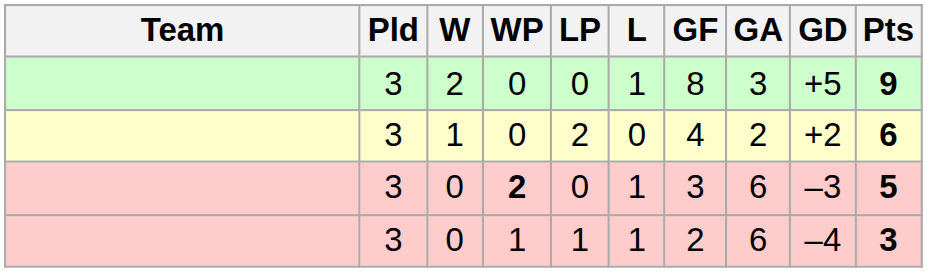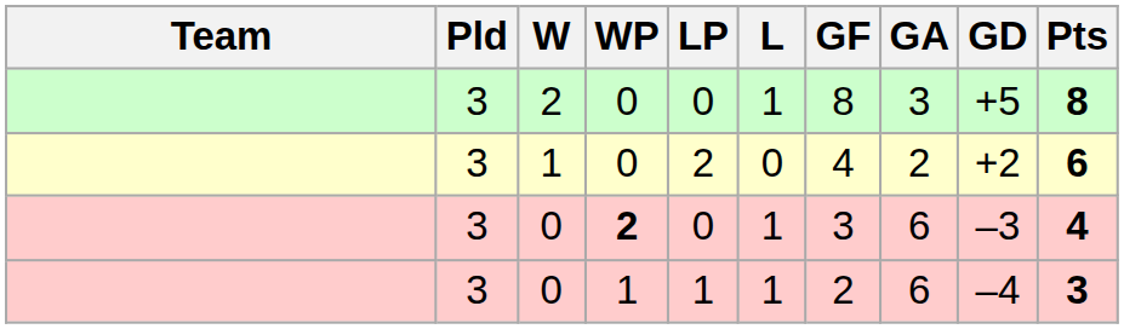row 2 | Pts: 9 -> 8
row 4 | Pts: 5 -> 4
